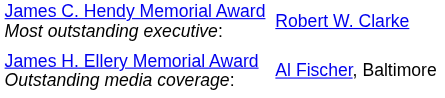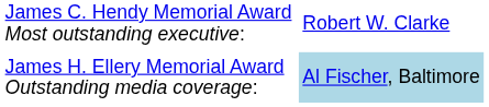James H. Ellery Memorial Award Outstanding media coverage: | column 2: no background -> lightblue background
